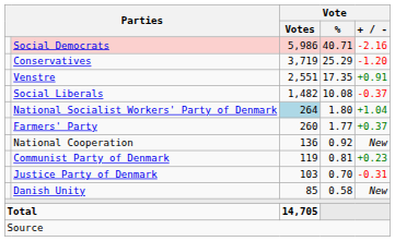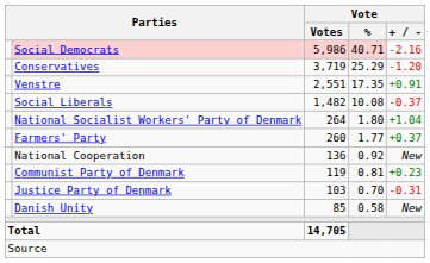National Socialist Workers' Party of Denmark | Vote / Votes: lightblue background -> no background
